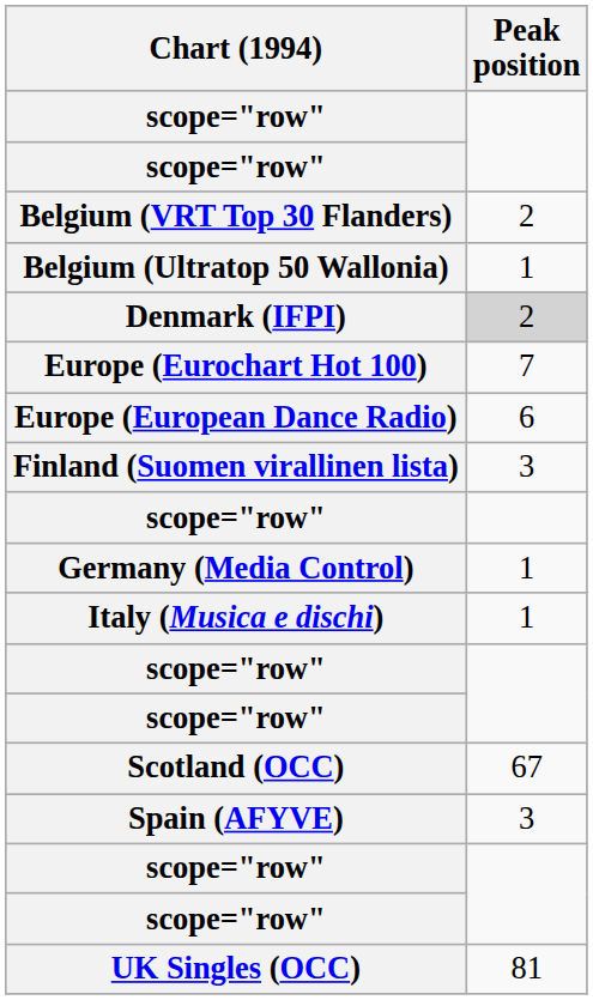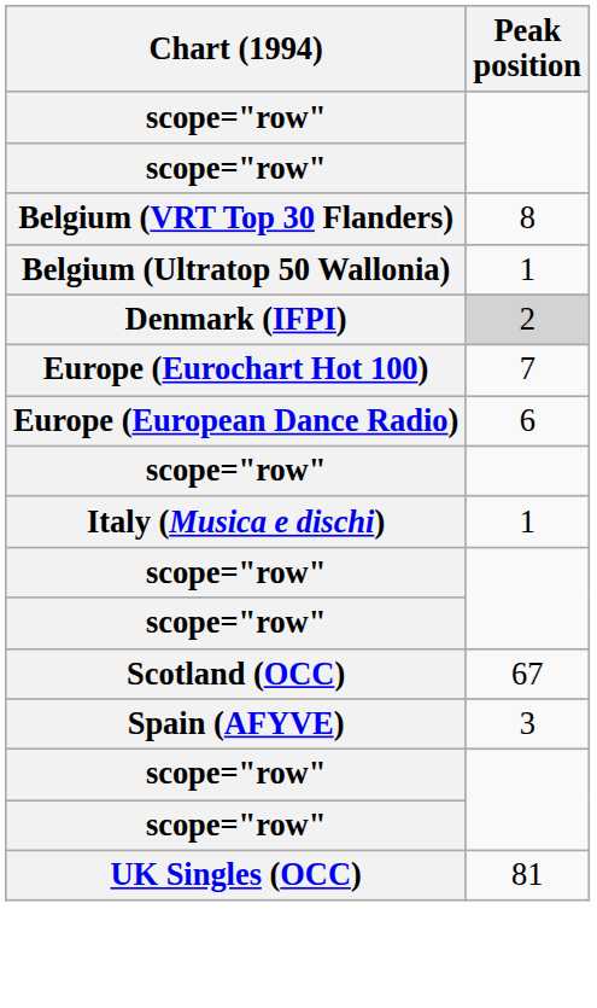Belgium (VRT Top 30 Flanders) | Peak position: 2 -> 8
- row: Finland (Suomen virallinen lista) | 3
- row: Germany (Media Control) | 1
